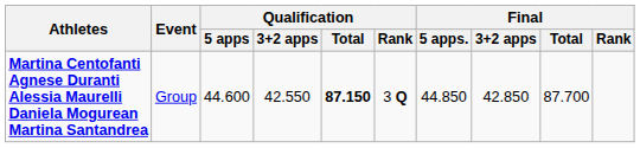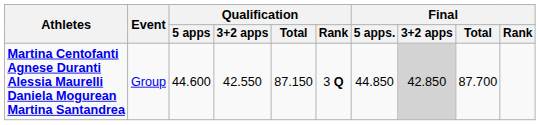row 3 | Qualification / Total: bold -> normal
row 3 | Final / 3+2 apps: no background -> lightgrey background
